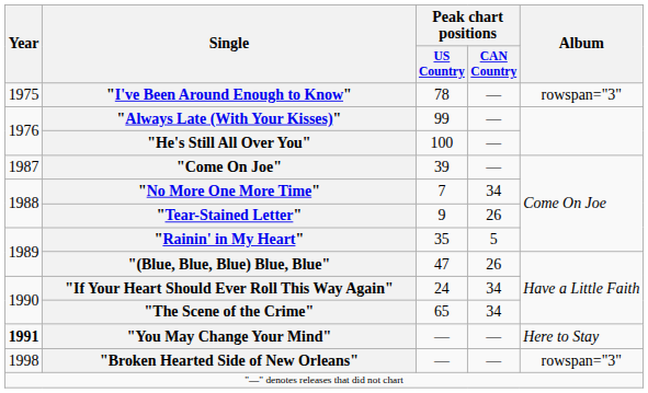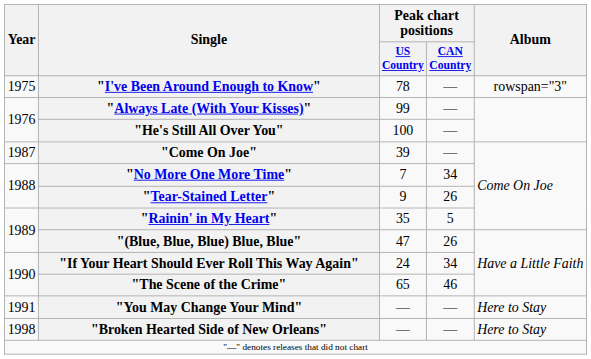"The Scene of the Crime" | Peak chart positions / CAN Country: 34 -> 46
"You May Change Your Mind" | Year: bold -> normal
"Broken Hearted Side of New Orleans" | Album: rowspan="3" -> Here to Stay
